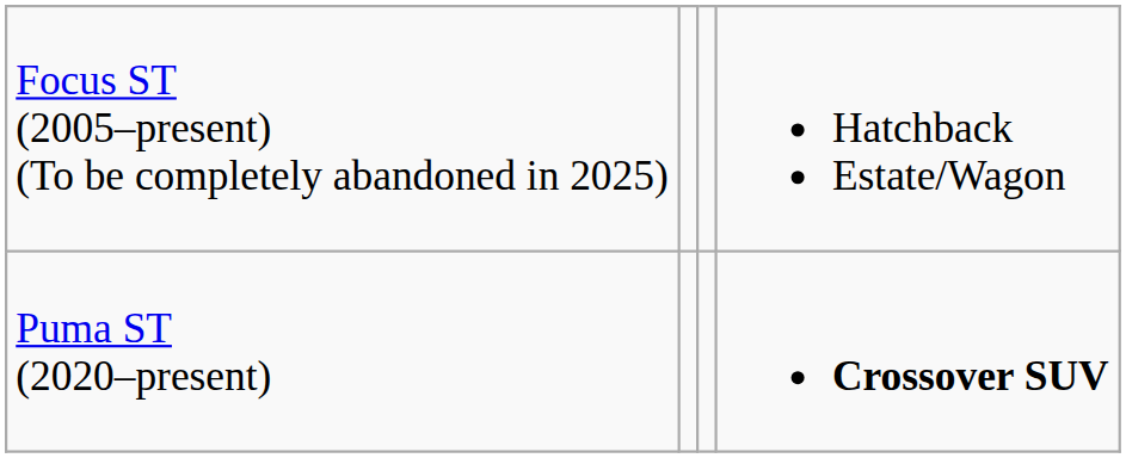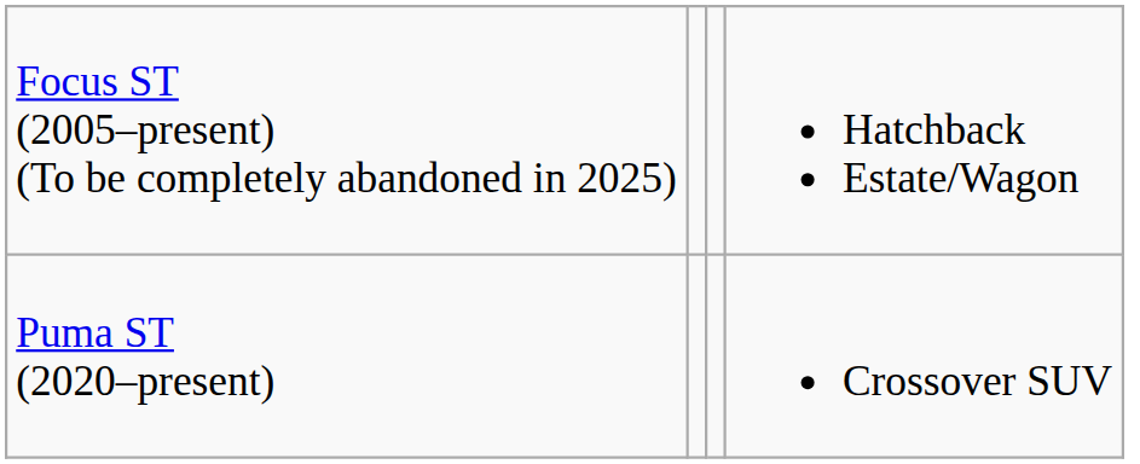Puma ST (2020–present) | column 4: bold -> normal
